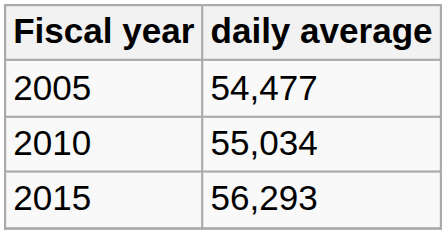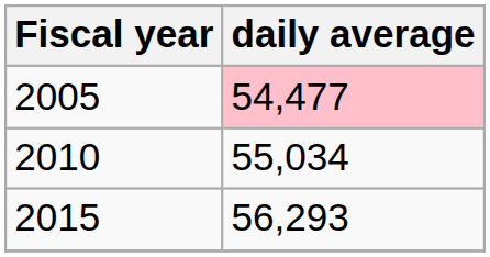2005 | daily average: no background -> pink background
